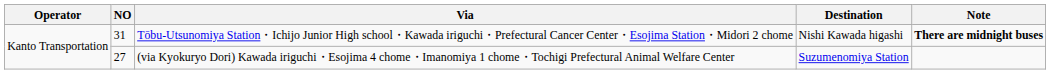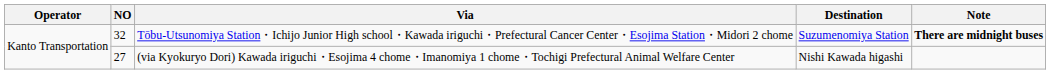row 2 | NO: 31 -> 32
row 2 | Destination: Nishi Kawada higashi -> Suzumenomiya Station
row 3 | Destination: Suzumenomiya Station -> Nishi Kawada higashi
